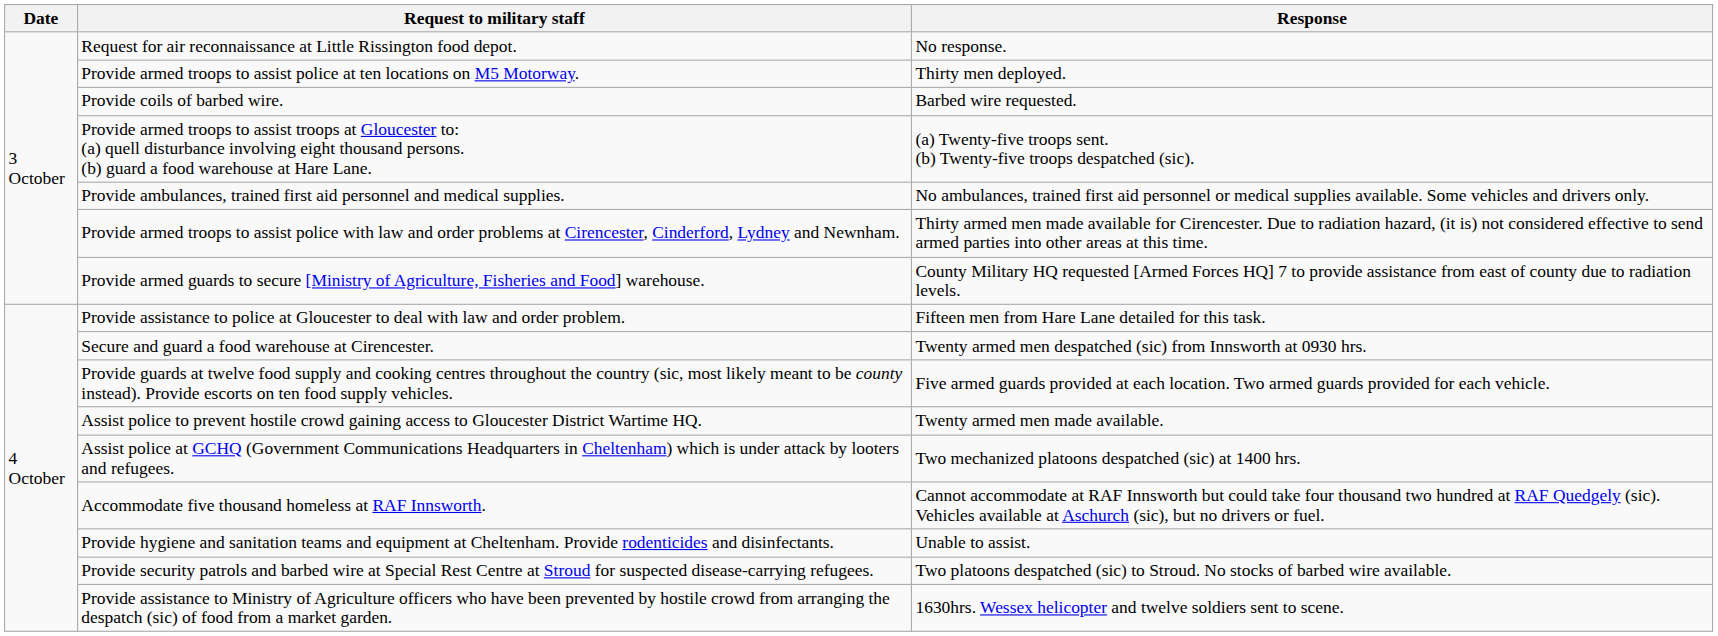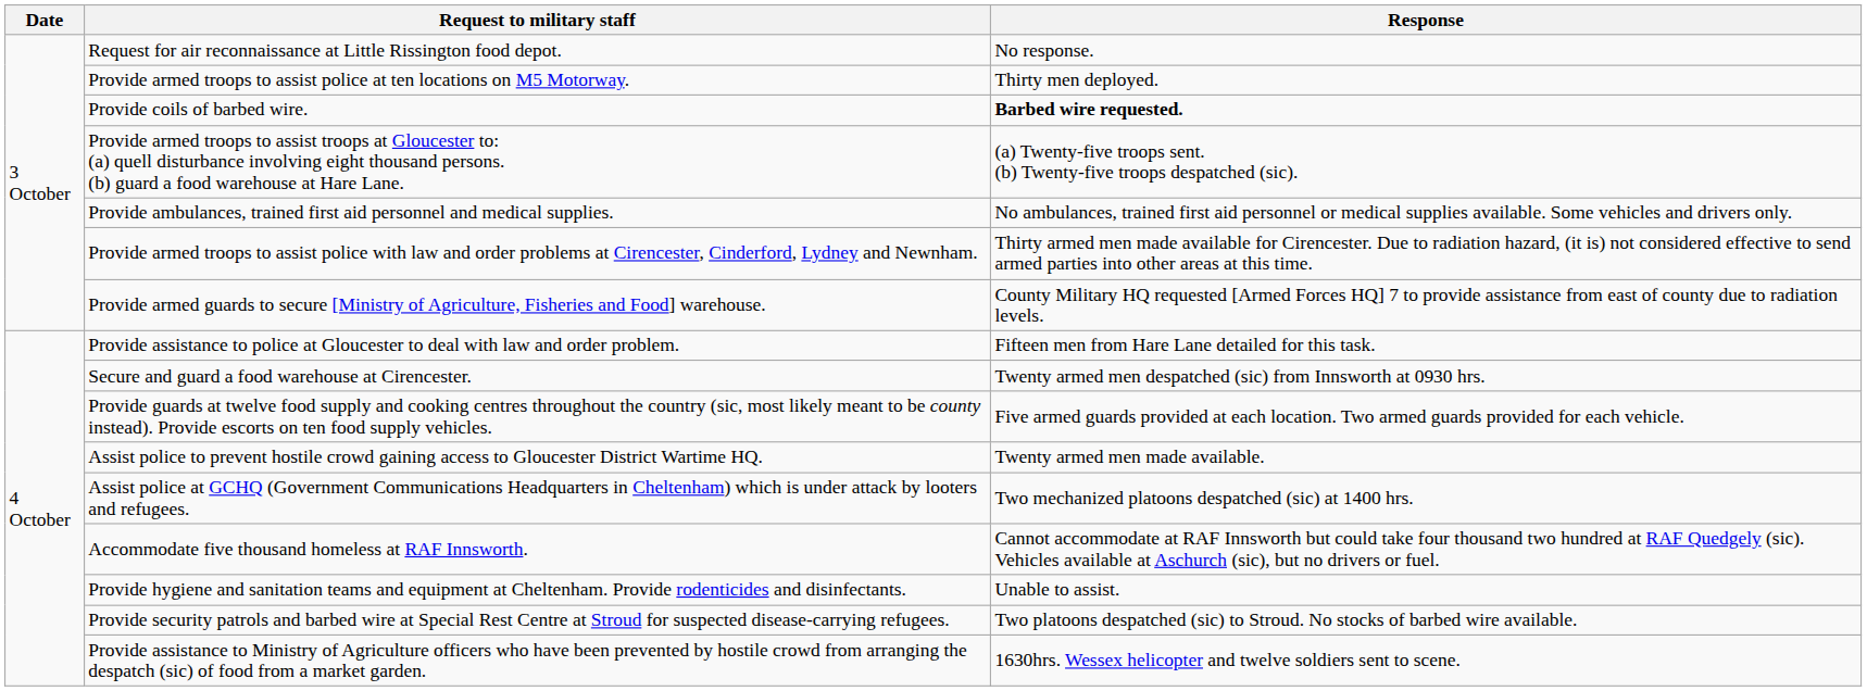Provide coils of barbed wire. | Response: normal -> bold
